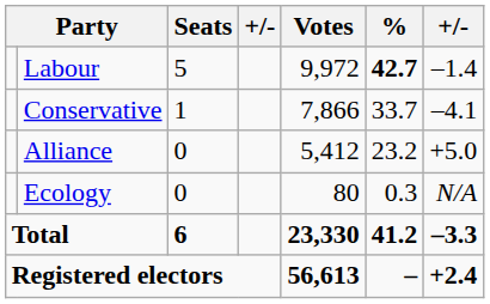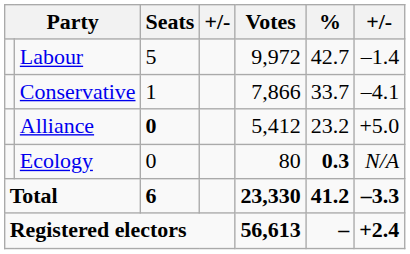Labour | %: bold -> normal
Alliance | Seats: normal -> bold
Ecology | %: normal -> bold
